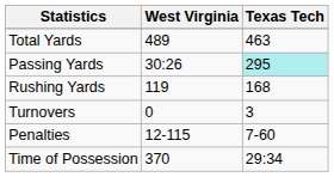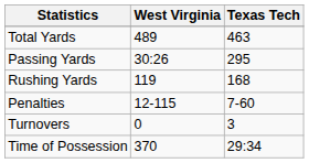Passing Yards | Texas Tech: paleturquoise background -> no background
rows swapped: Penalties <-> Turnovers
